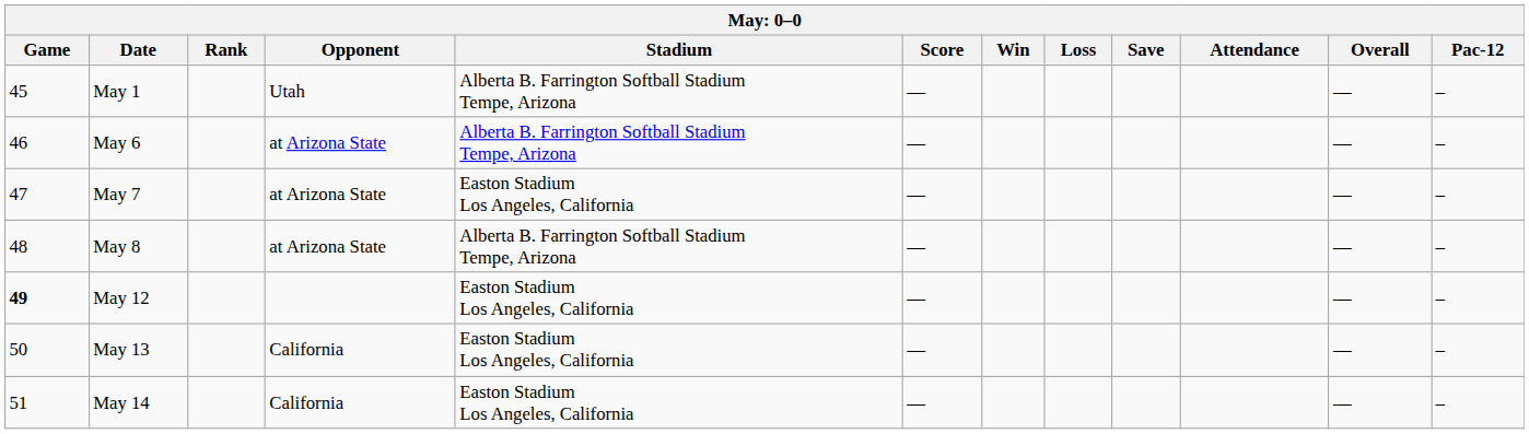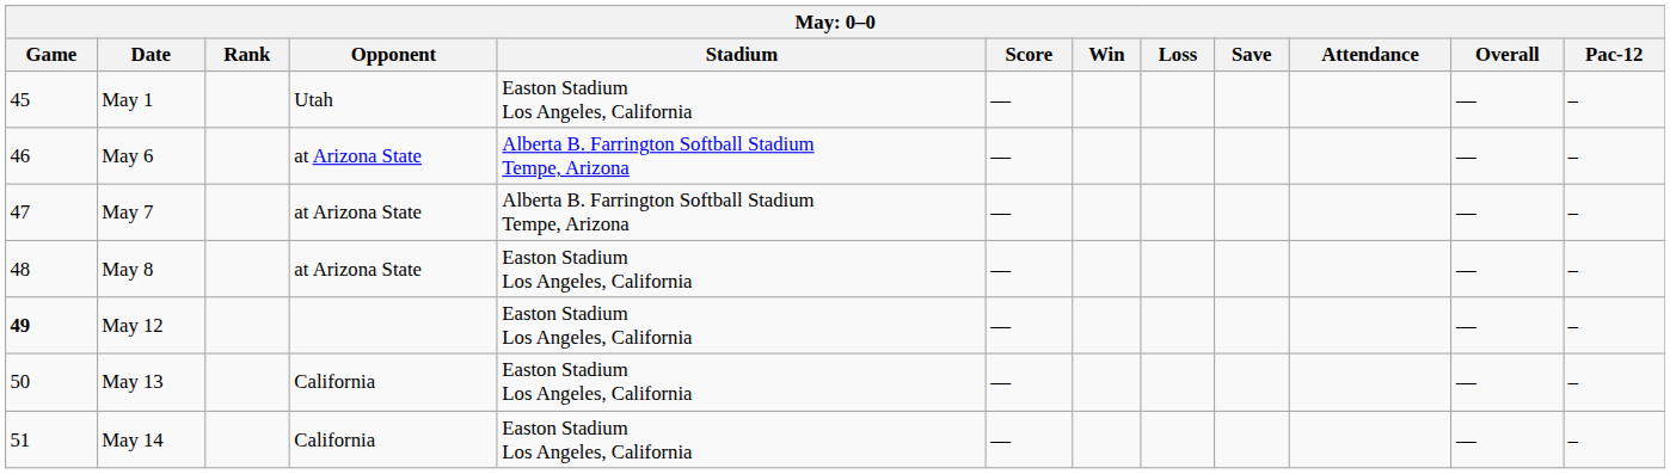May 1 | Stadium: Alberta B. Farrington Softball Stadium Tempe, Arizona -> Easton Stadium Los Angeles, California
May 7 | Stadium: Easton Stadium Los Angeles, California -> Alberta B. Farrington Softball Stadium Tempe, Arizona
May 8 | Stadium: Alberta B. Farrington Softball Stadium Tempe, Arizona -> Easton Stadium Los Angeles, California
